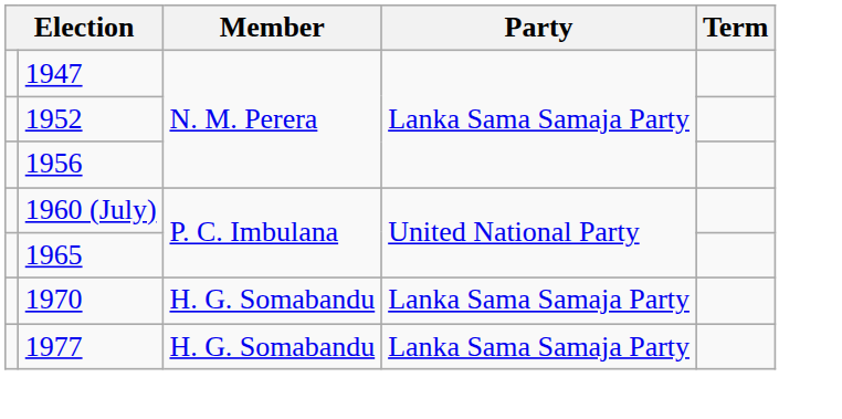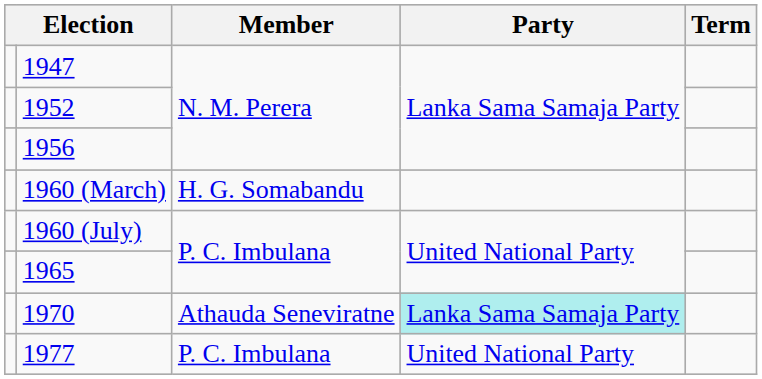+ row: 1960 (March) | H. G. Somabandu
1970 | Member: H. G. Somabandu -> Athauda Seneviratne
1970 | Party: no background -> paleturquoise background
1977 | Member: H. G. Somabandu -> P. C. Imbulana
1977 | Party: Lanka Sama Samaja Party -> United National Party
